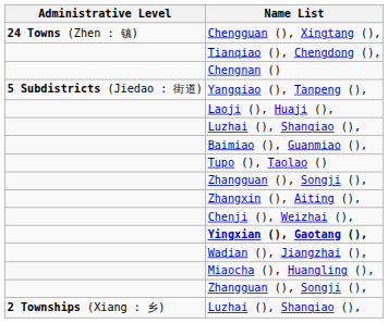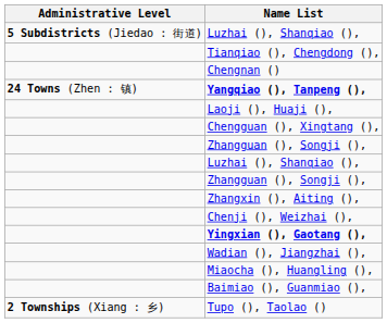row 2 | Administrative Level: 24 Towns (Zhen : 镇) -> 5 Subdistricts (Jiedao : 街道)
row 2 | Name List: Chengguan (), Xingtang (), -> Luzhai (), Shanqiao (),
row 5 | Administrative Level: 5 Subdistricts (Jiedao : 街道) -> 24 Towns (Zhen : 镇)
row 5 | Name List: normal -> bold
row 7 | Name List: Luzhai (), Shanqiao (), -> Chengguan (), Xingtang (),
row 8 | Name List: Baimiao (), Guanmiao (), -> Zhangguan (), Songji (),
row 9 | Name List: Tupo (), Taolao () -> Luzhai (), Shanqiao (),
row 16 | Name List: Zhangguan (), Songji (), -> Baimiao (), Guanmiao (),
row 17 | Name List: Luzhai (), Shanqiao (), -> Tupo (), Taolao ()
